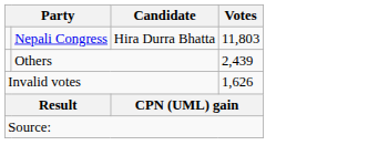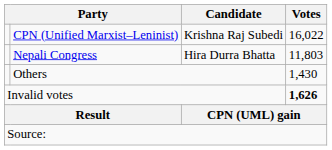+ row: CPN (Unified Marxist–Leninist) | Krishna Raj Subedi | 16,022
Others | Votes: 2,439 -> 1,430
Invalid votes | Votes: normal -> bold
